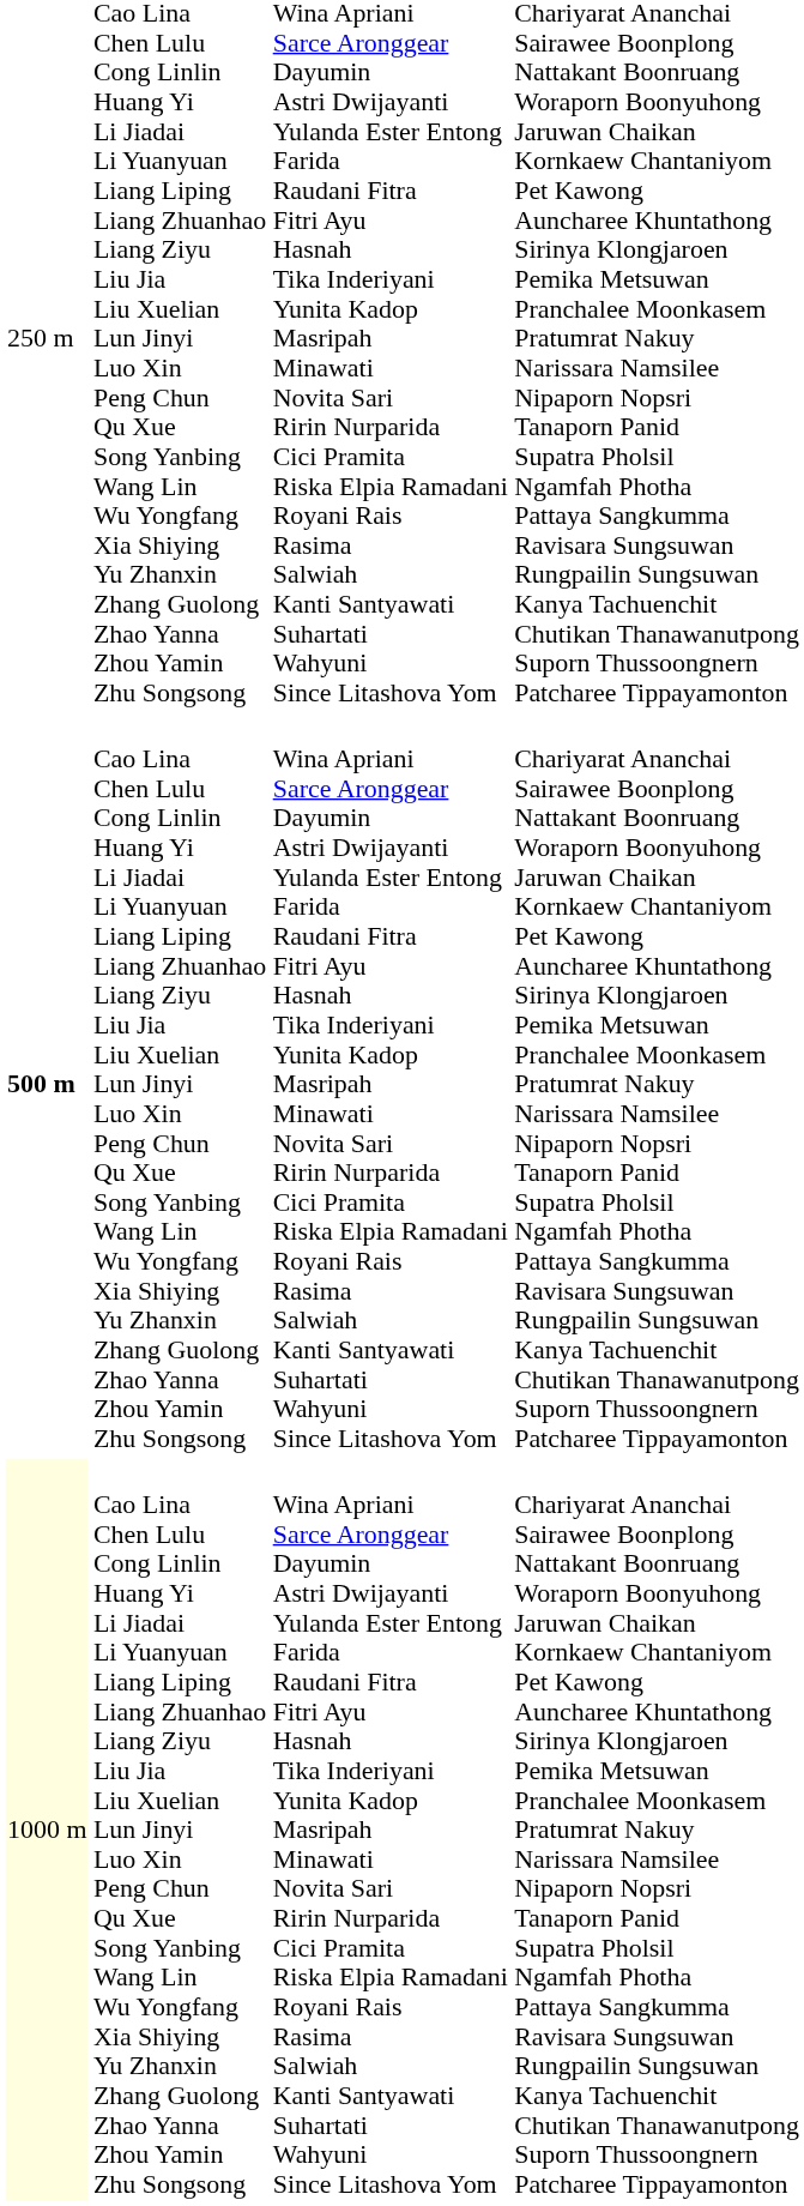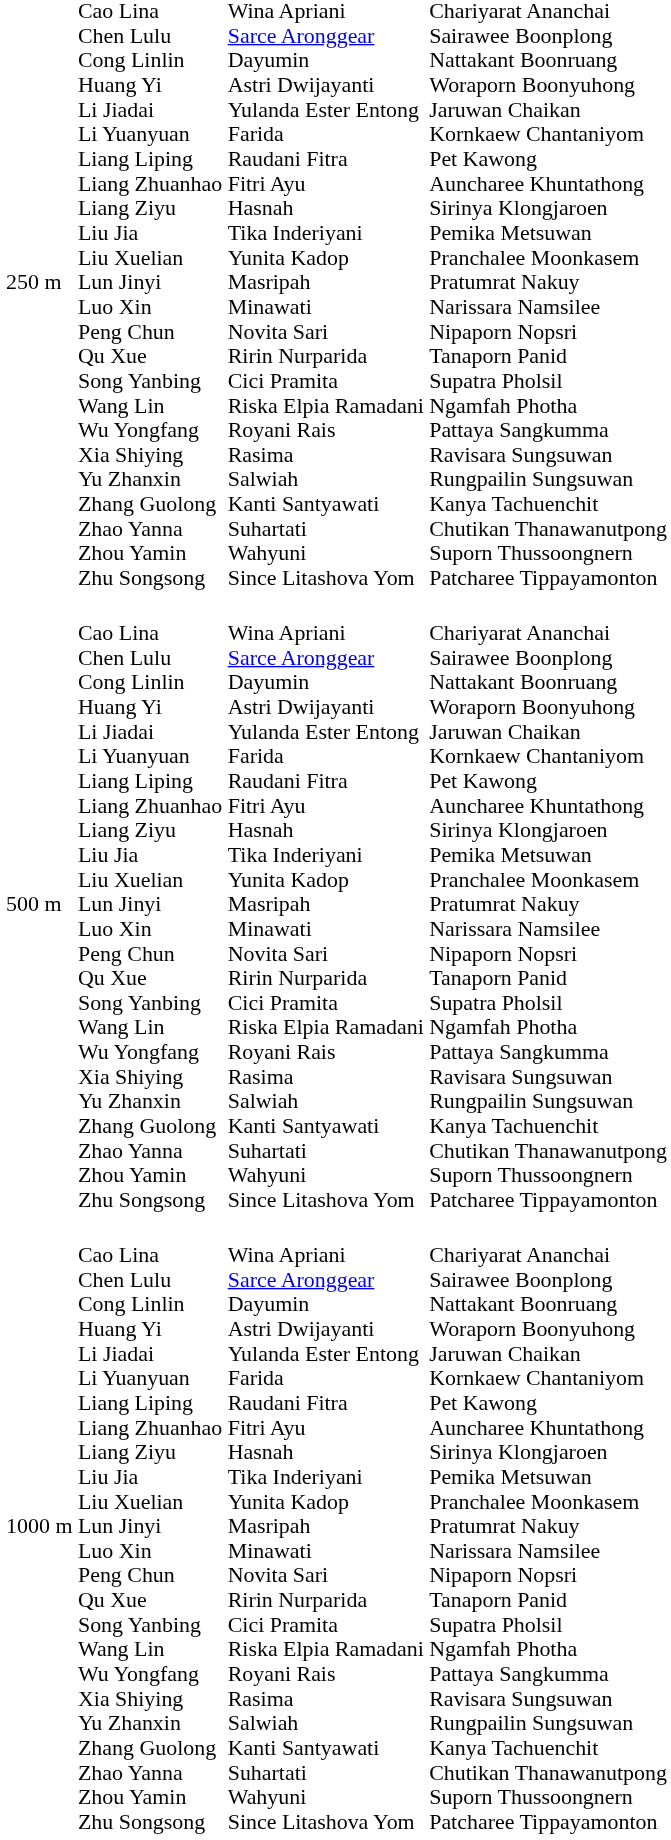500 m | column 1: bold -> normal
1000 m | column 1: lightyellow background -> no background
